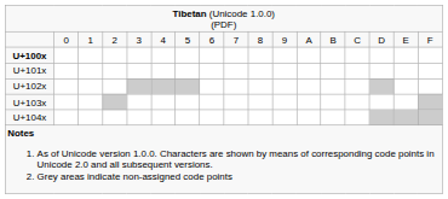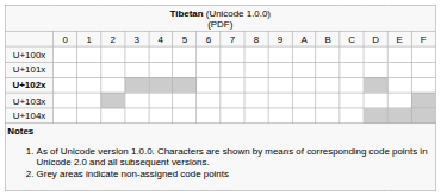U+100x | column 1: bold -> normal
U+102x | column 1: normal -> bold
